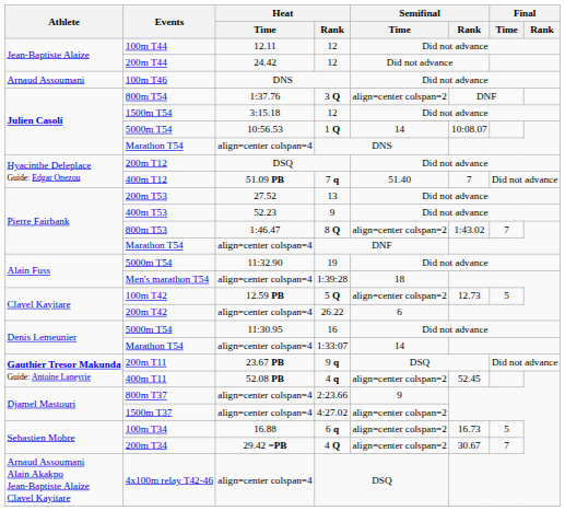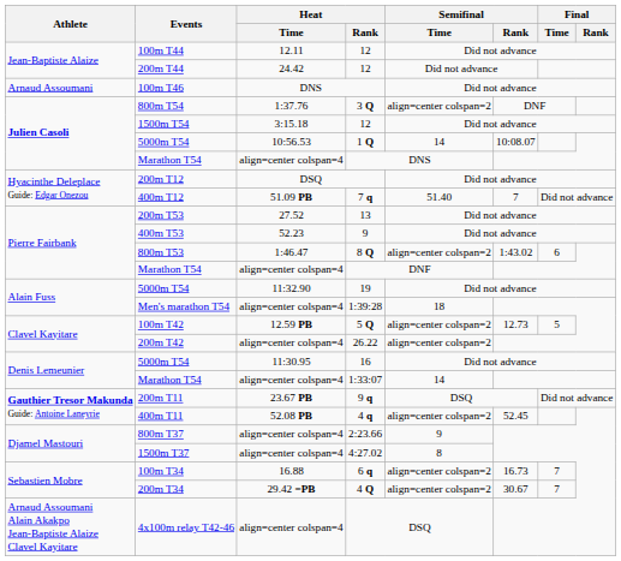800m T53 | Final / Time: 7 -> 6
200m T42 | Semifinal / Time: 6 -> align=center colspan=2
1500m T37 | Semifinal / Time: align=center colspan=2 -> 8
100m T34 | Final / Time: 5 -> 7
